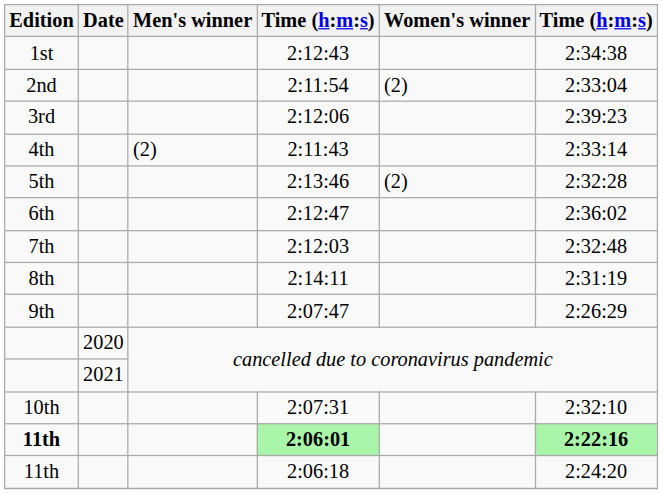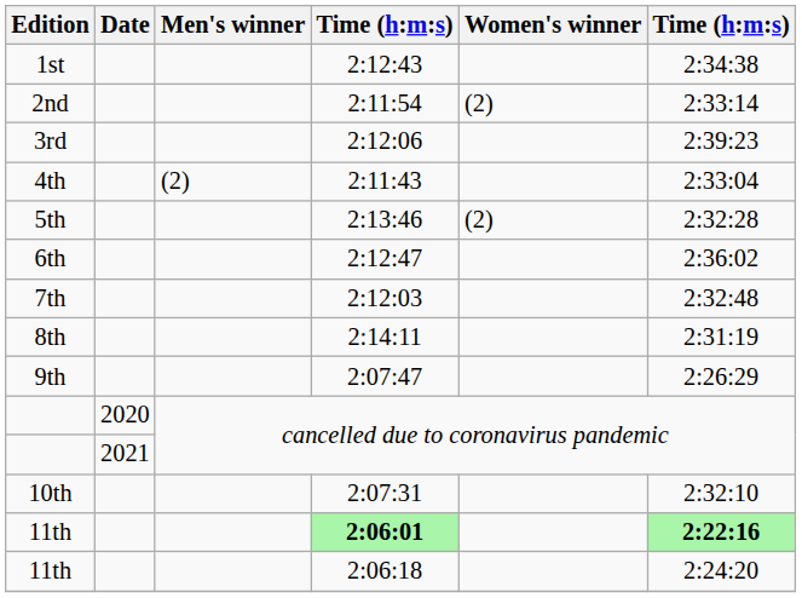2:11:54 | column 6: 2:33:04 -> 2:33:14
2:11:43 | column 6: 2:33:14 -> 2:33:04
2:06:01 | Edition: bold -> normal
